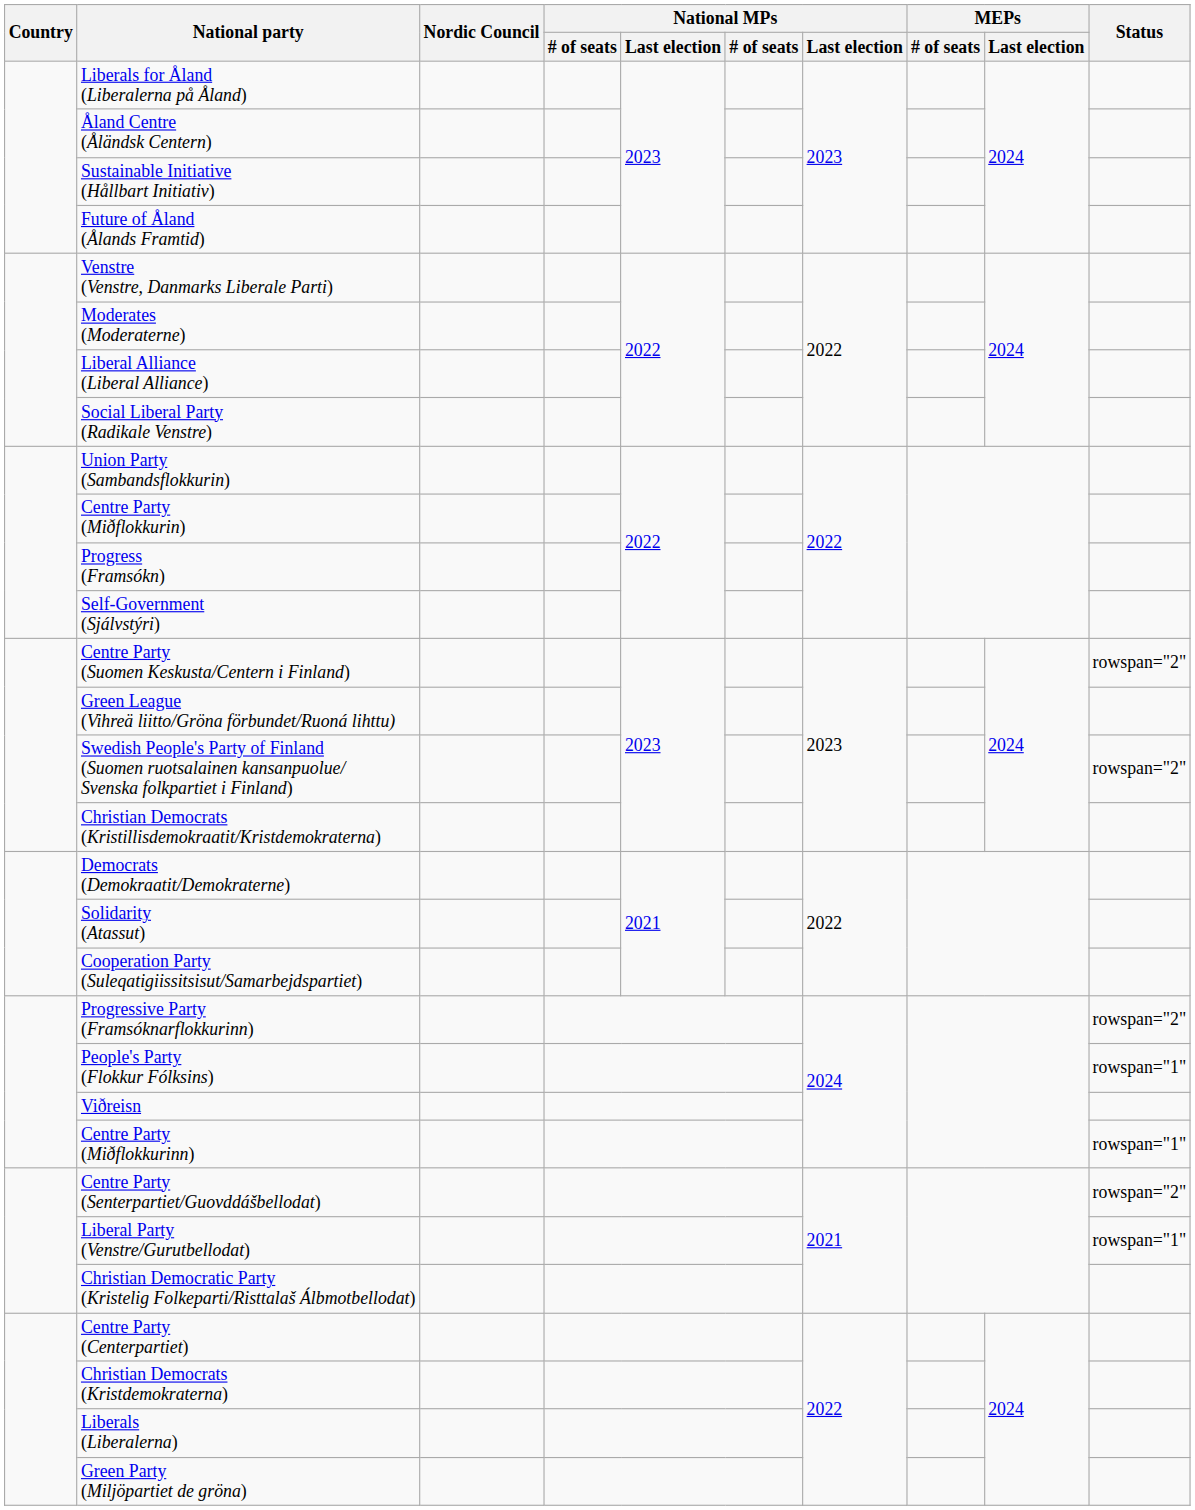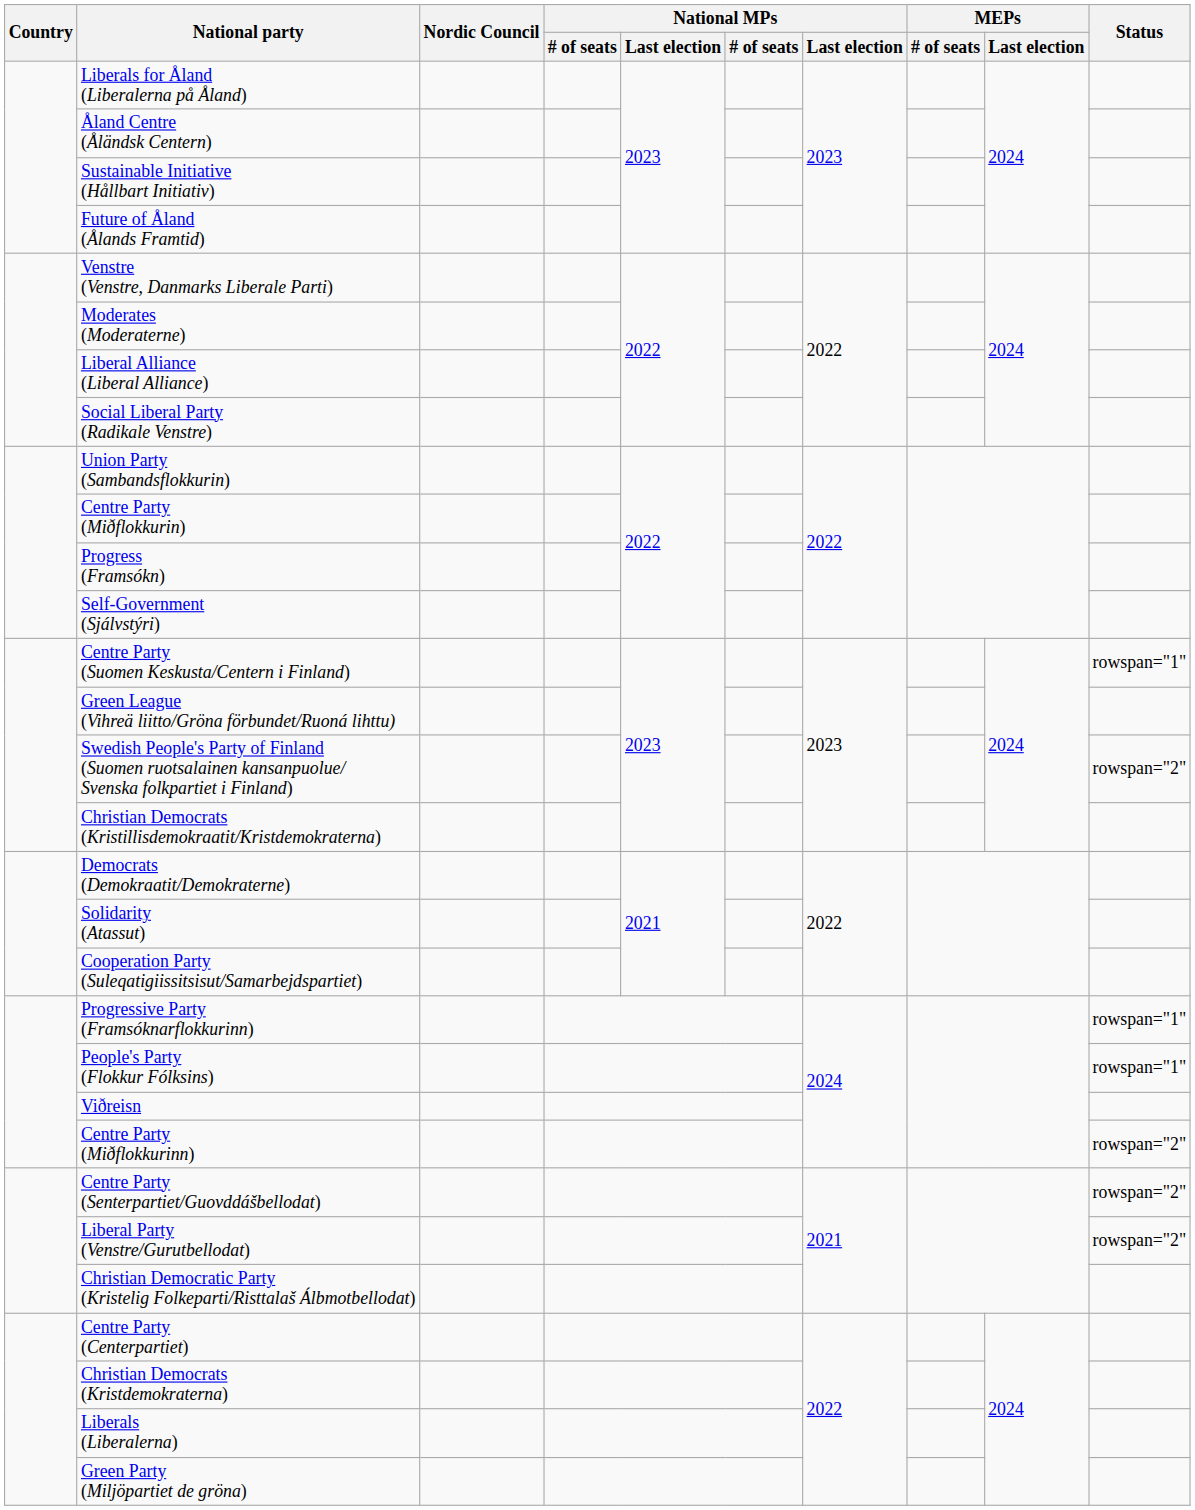Centre Party (Suomen Keskusta/Centern i Finland) | Status: rowspan="2" -> rowspan="1"
Progressive Party (Framsóknarflokkurinn) | Status: rowspan="2" -> rowspan="1"
Centre Party (Miðflokkurinn) | Status: rowspan="1" -> rowspan="2"
Liberal Party (Venstre/Gurutbellodat) | Status: rowspan="1" -> rowspan="2"
